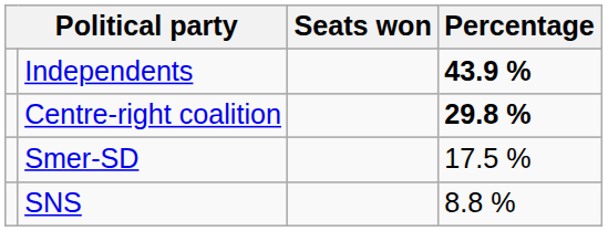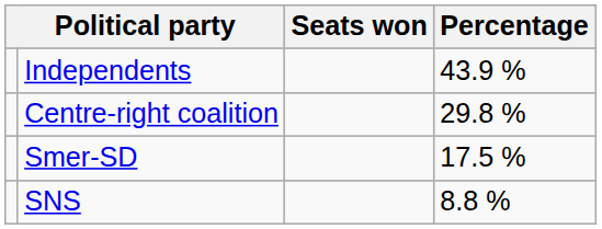Independents | Percentage: bold -> normal
Centre-right coalition | Percentage: bold -> normal
